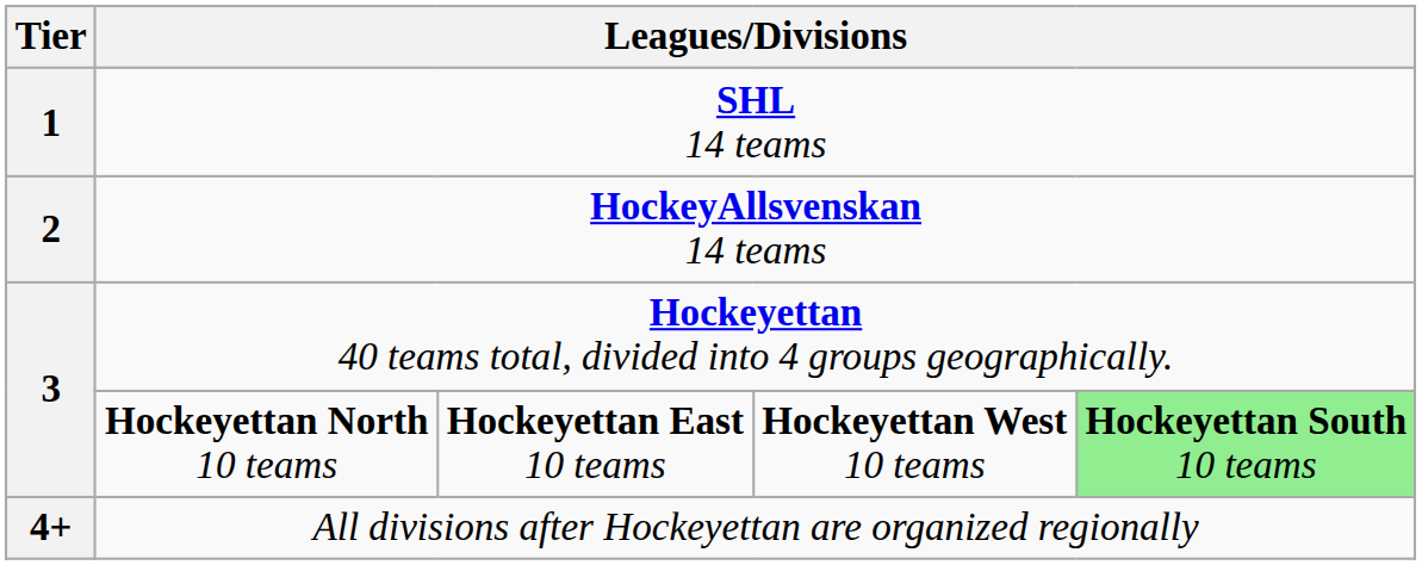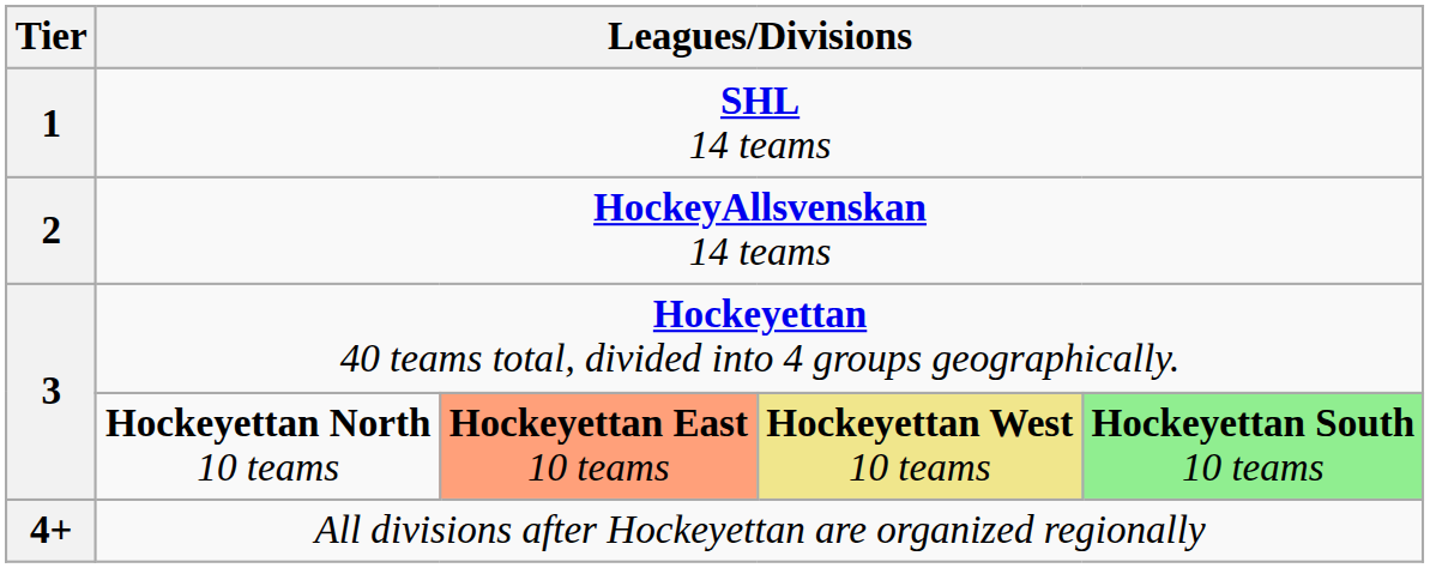Hockeyettan North 10 teams | column 3: no background -> lightsalmon background
Hockeyettan North 10 teams | column 4: no background -> khaki background
